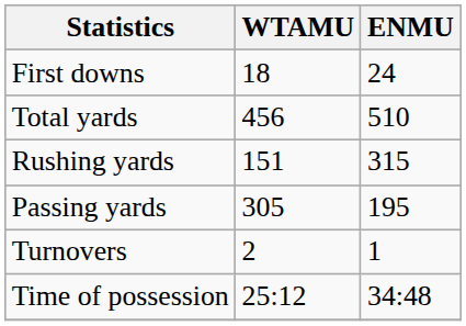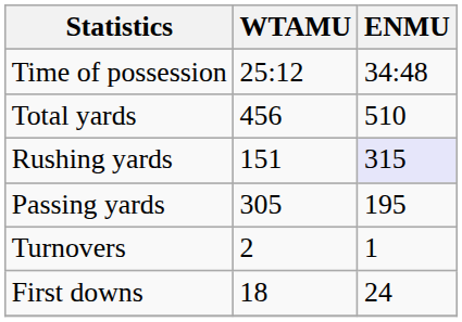rows swapped: First downs <-> Time of possession
Rushing yards | ENMU: no background -> lavender background
